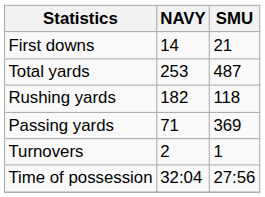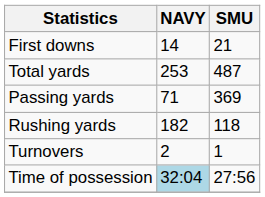rows swapped: Rushing yards <-> Passing yards
Time of possession | NAVY: no background -> lightblue background
